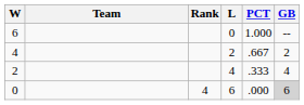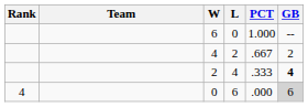columns swapped: Rank <-> W
row 4 | GB: normal -> bold
